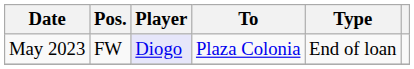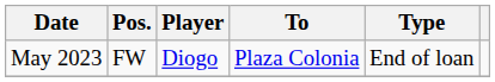May 2023 | Player: lavender background -> no background
